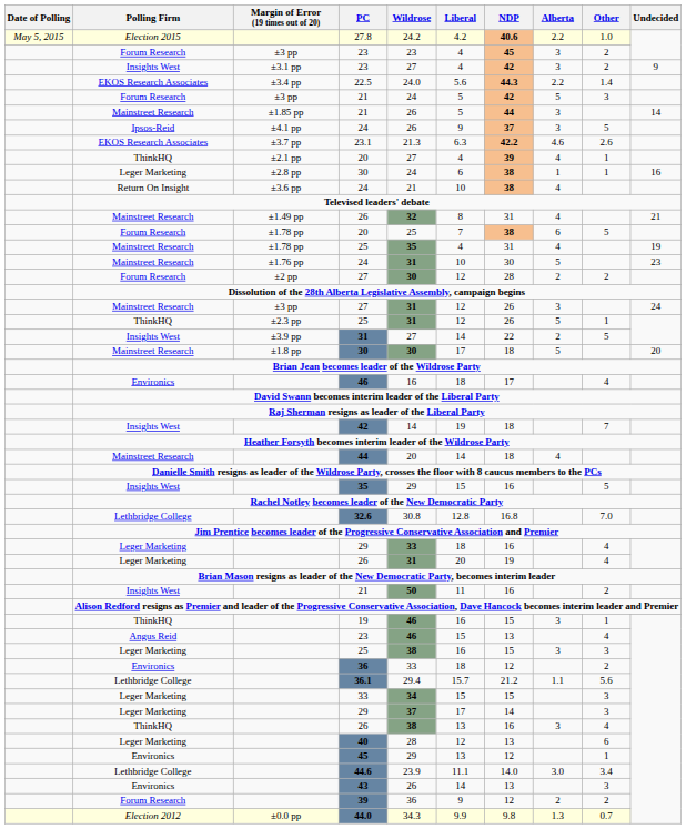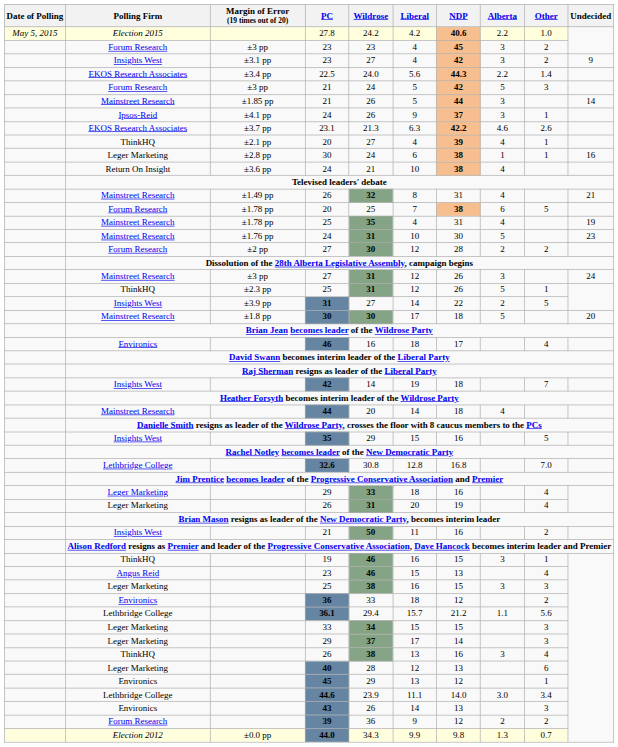Ipsos-Reid / 24 | Other: 5 -> 1
